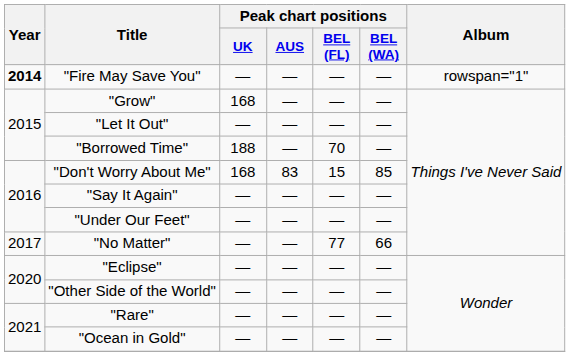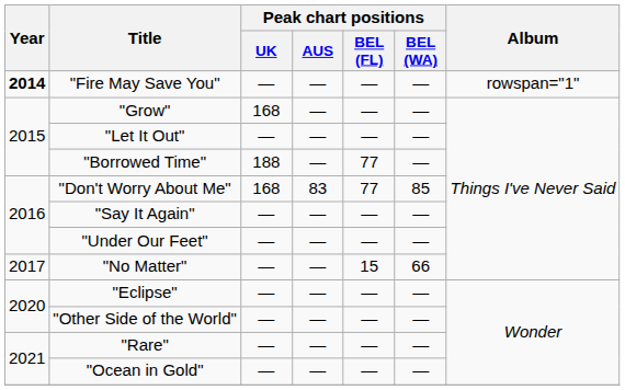"Borrowed Time" | Peak chart positions / BEL (FL): 70 -> 77
"Don't Worry About Me" | Peak chart positions / BEL (FL): 15 -> 77
"No Matter" | Peak chart positions / BEL (FL): 77 -> 15
